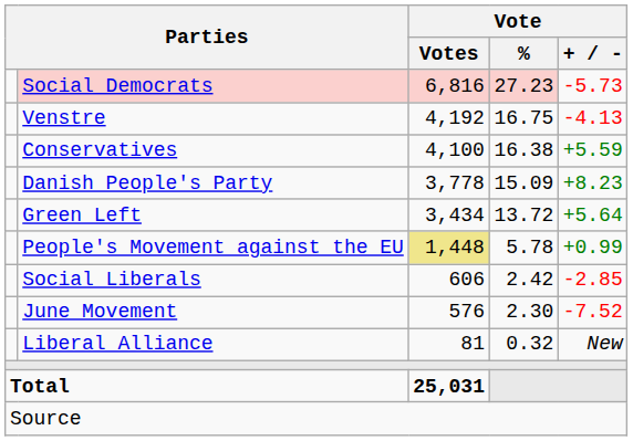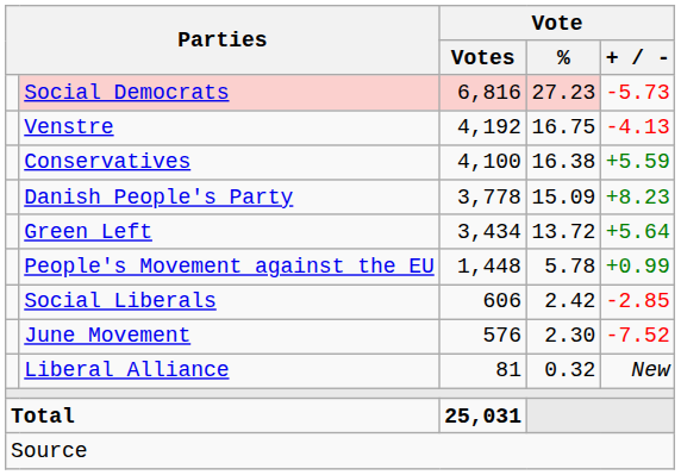People's Movement against the EU | Vote / Votes: khaki background -> no background
